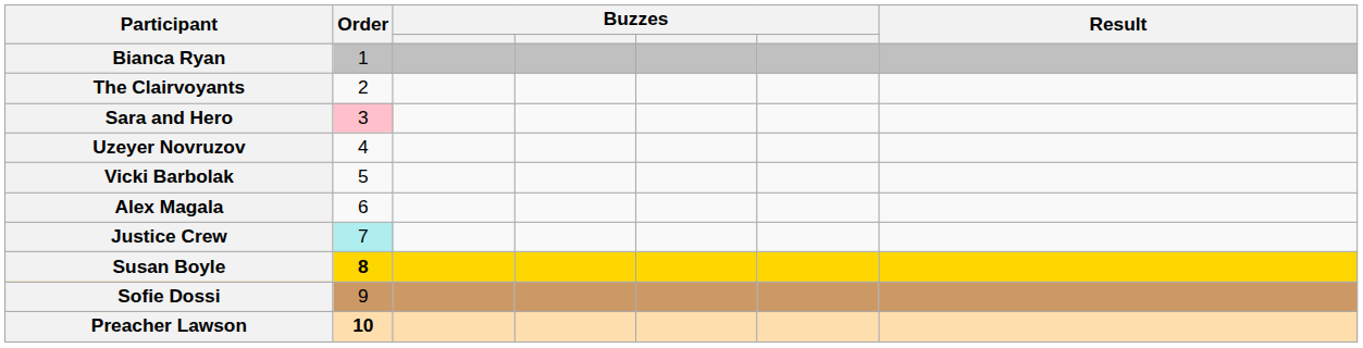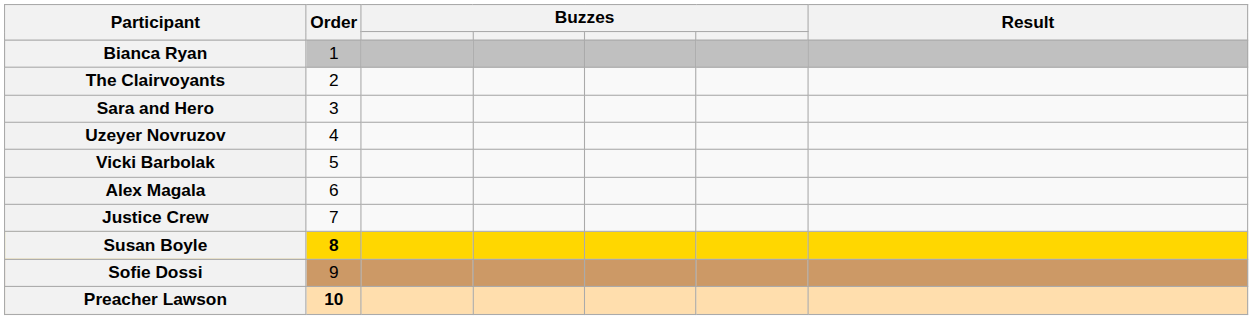Sara and Hero | Order: pink background -> no background
Justice Crew | Order: paleturquoise background -> no background
